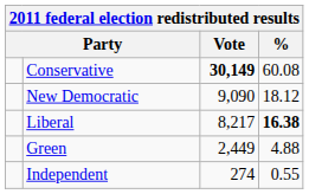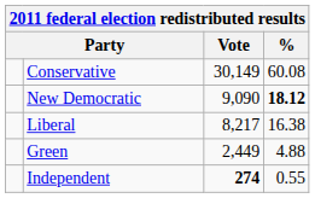Conservative | Vote: bold -> normal
New Democratic | %: normal -> bold
Liberal | %: bold -> normal
Independent | Vote: normal -> bold
